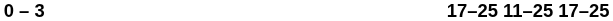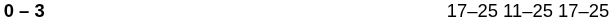row 1 | column 2: bold -> normal
